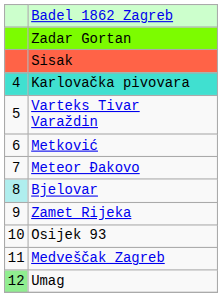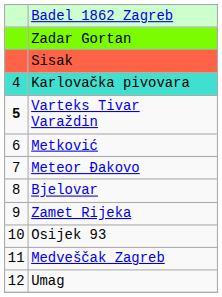Varteks Tivar Varaždin | column 1: normal -> bold
Bjelovar | column 1: paleturquoise background -> no background
Umag | column 1: lightgreen background -> no background
